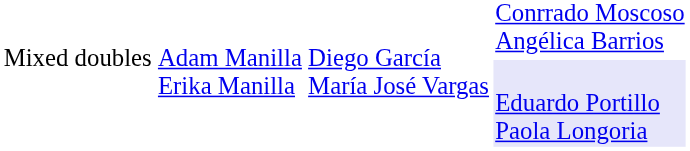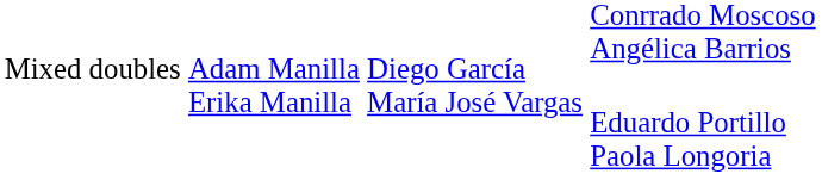row 2 | column 4: lavender background -> no background
